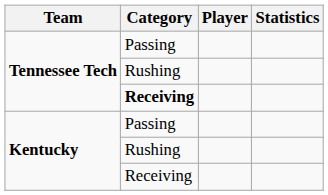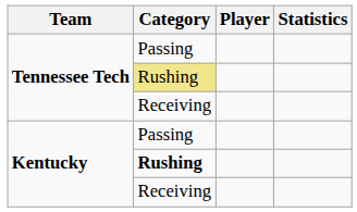Tennessee Tech / Rushing | Category: no background -> khaki background
Tennessee Tech / Receiving | Category: bold -> normal
Kentucky / Rushing | Category: normal -> bold
